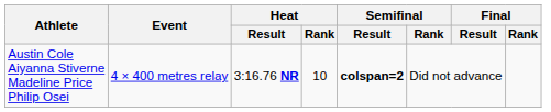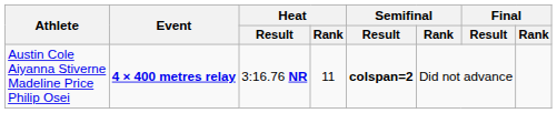Austin Cole Aiyanna Stiverne Madeline Price Philip Osei | Event: normal -> bold
Austin Cole Aiyanna Stiverne Madeline Price Philip Osei | Heat / Rank: 10 -> 11
